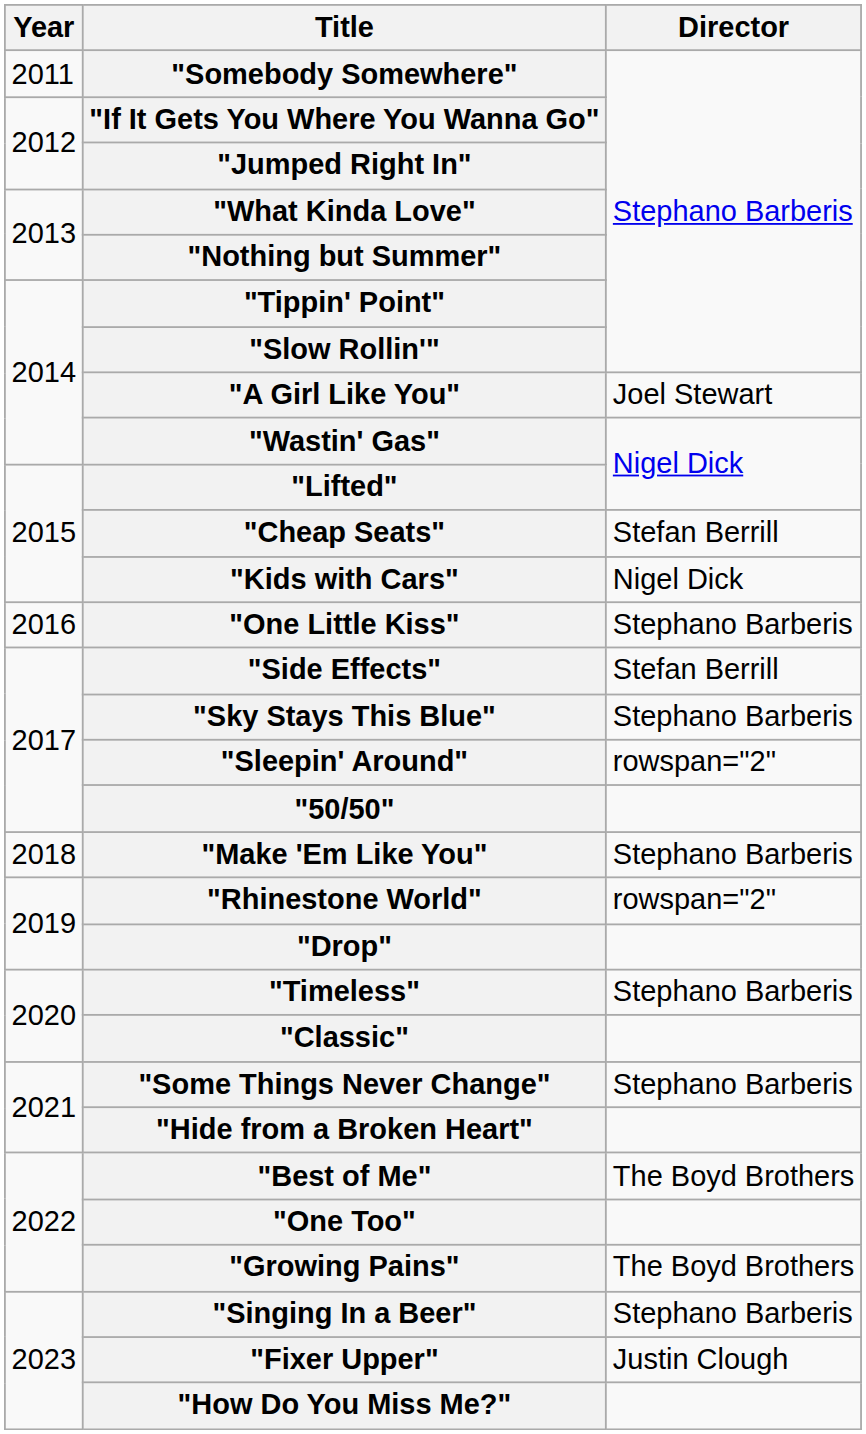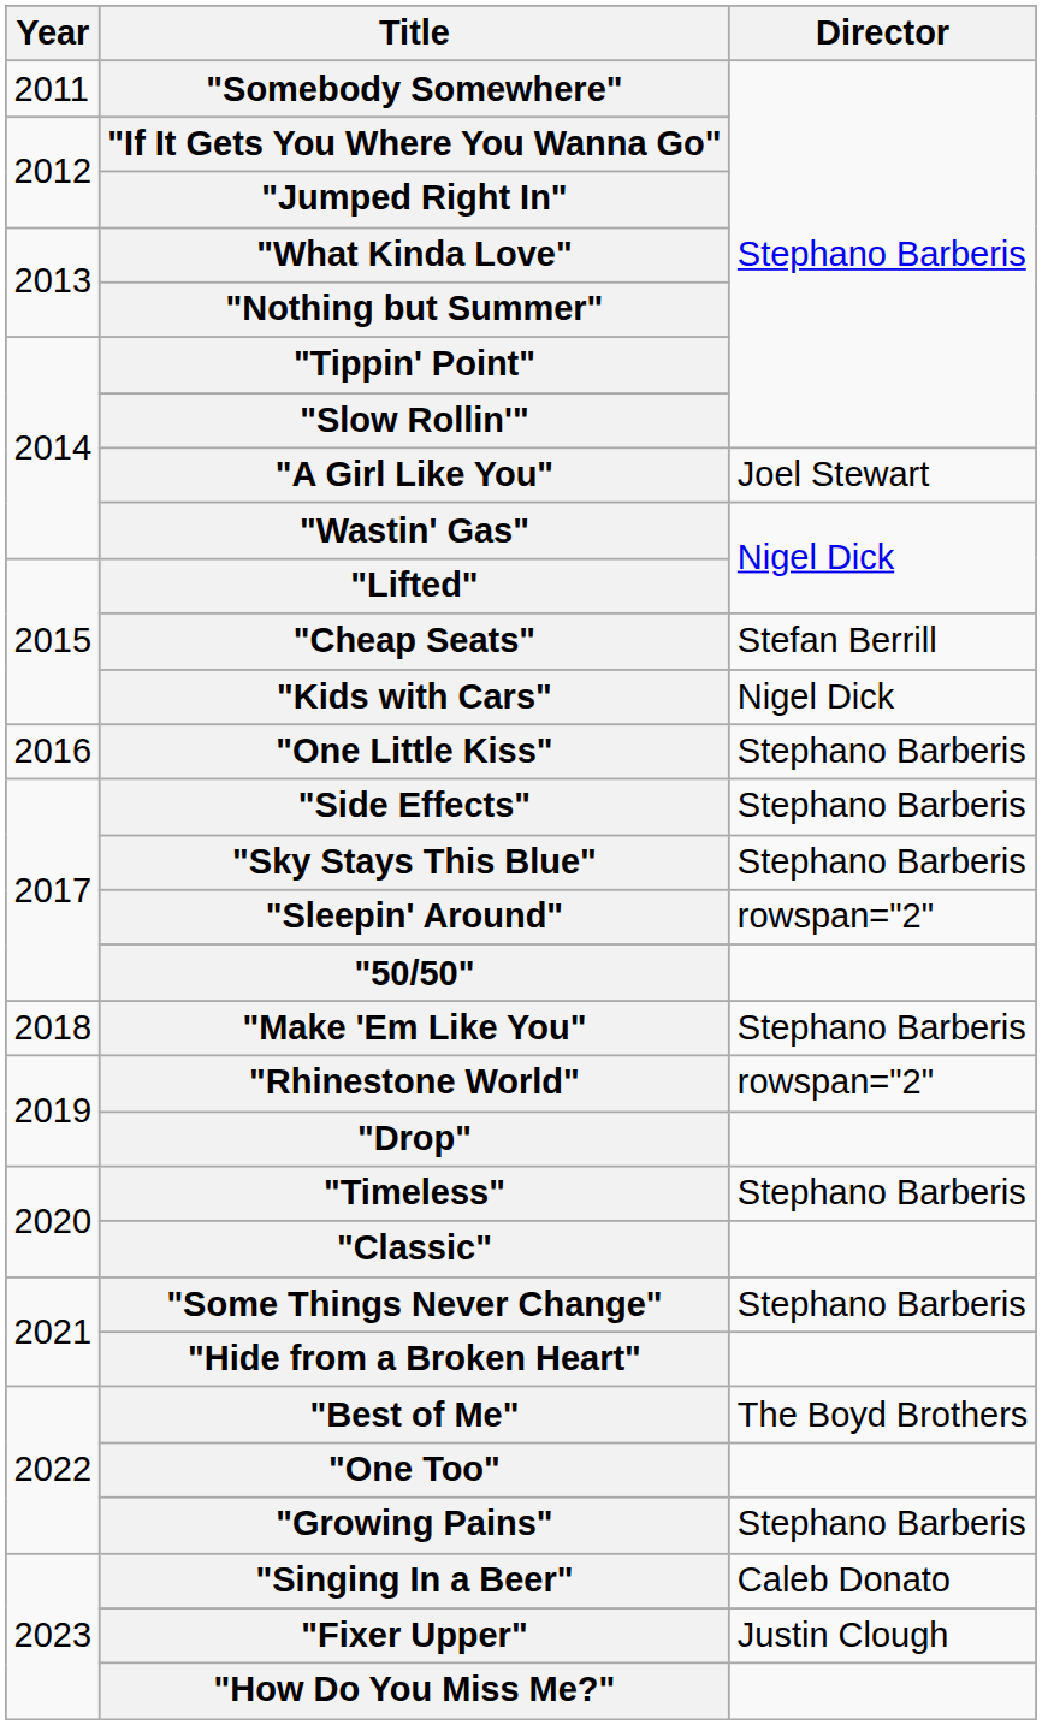"Side Effects" | Director: Stefan Berrill -> Stephano Barberis
"Growing Pains" | Director: The Boyd Brothers -> Stephano Barberis
"Singing In a Beer" | Director: Stephano Barberis -> Caleb Donato
